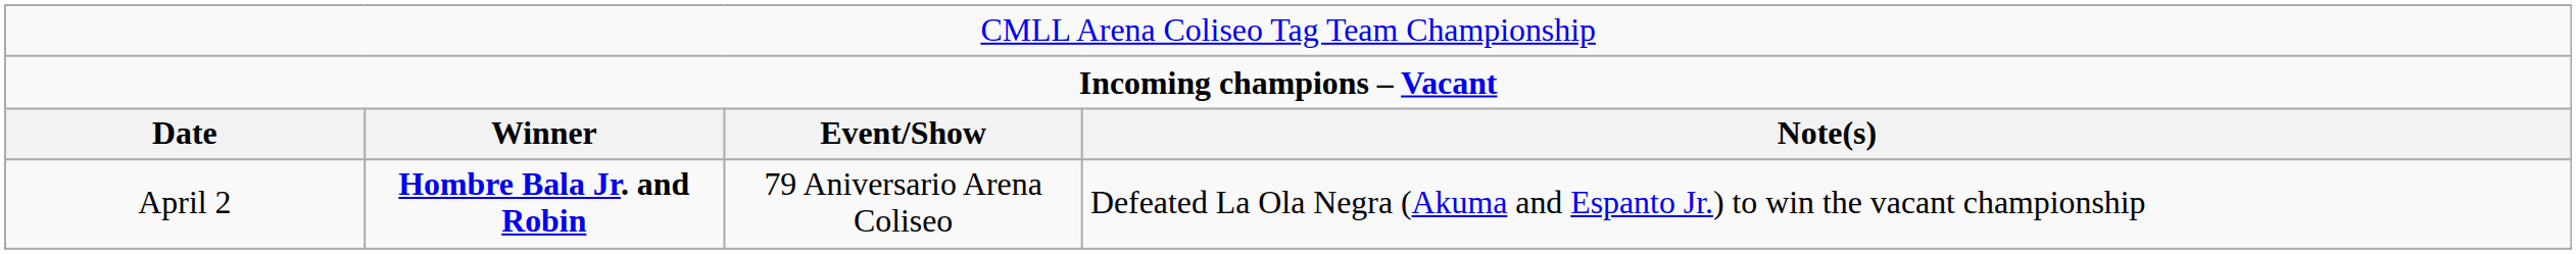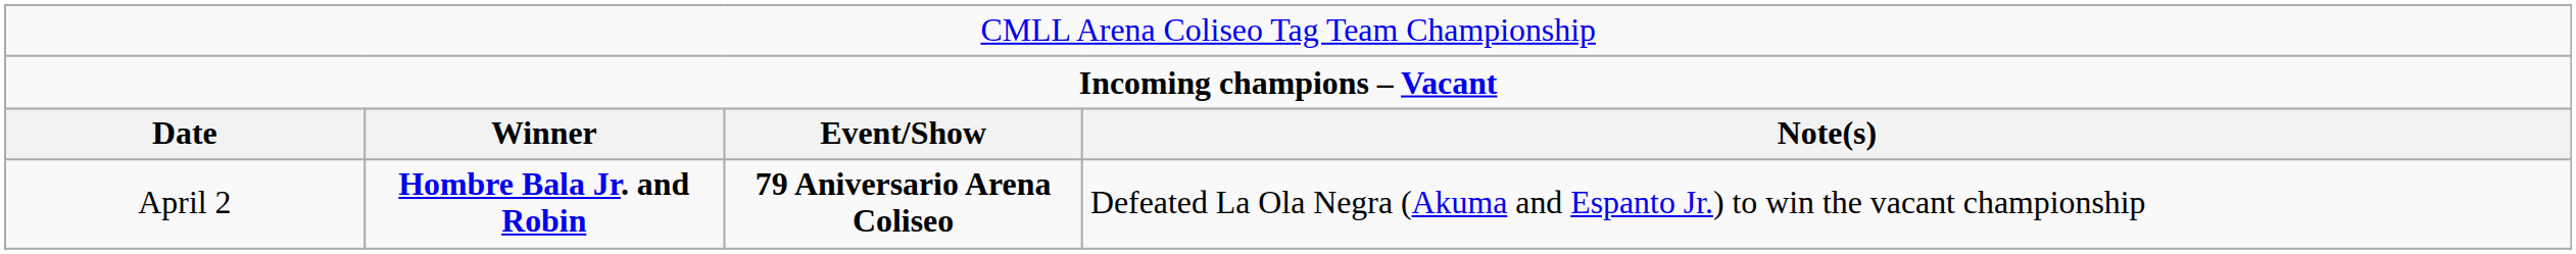April 2 | column 3: normal -> bold
